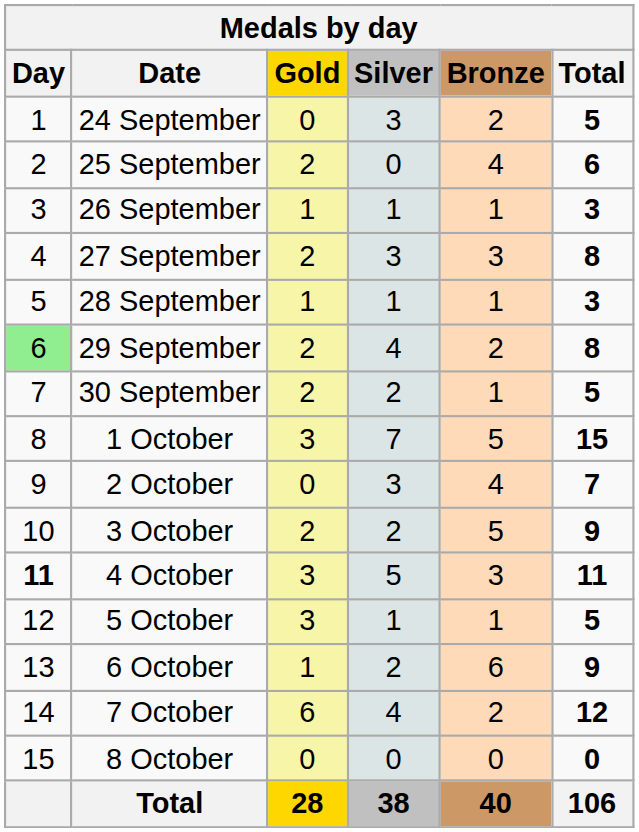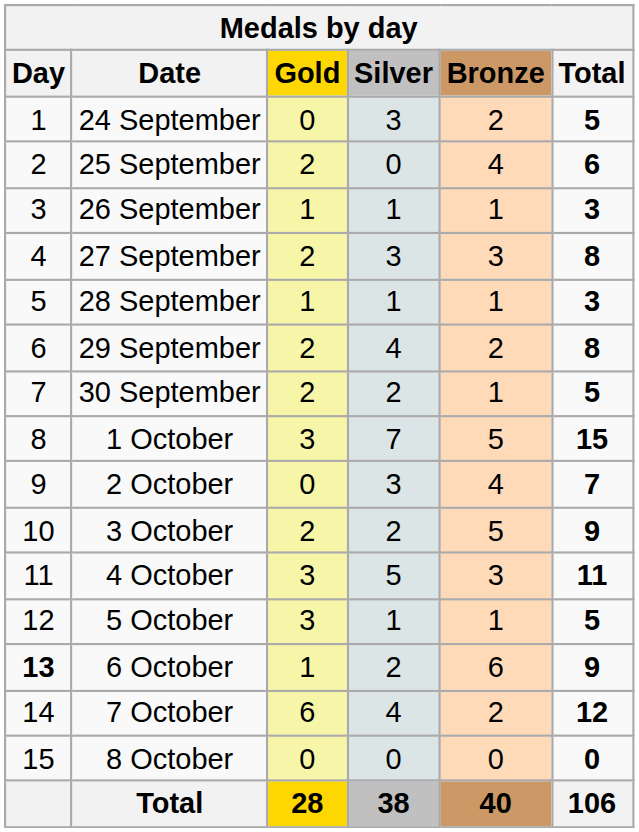29 September | Day: lightgreen background -> no background
4 October | Day: bold -> normal
6 October | Day: normal -> bold
